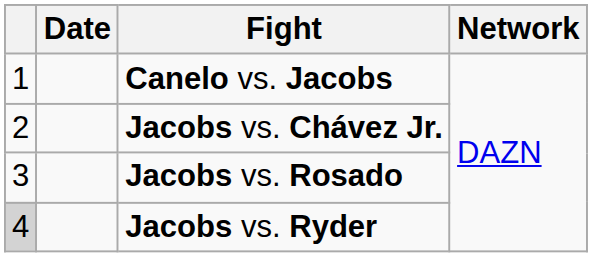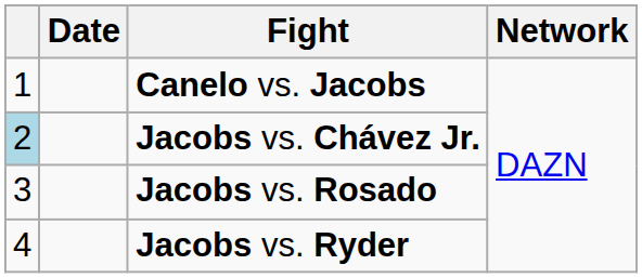Jacobs vs. Chávez Jr. | column 1: no background -> lightblue background
Jacobs vs. Ryder | column 1: lightgrey background -> no background
